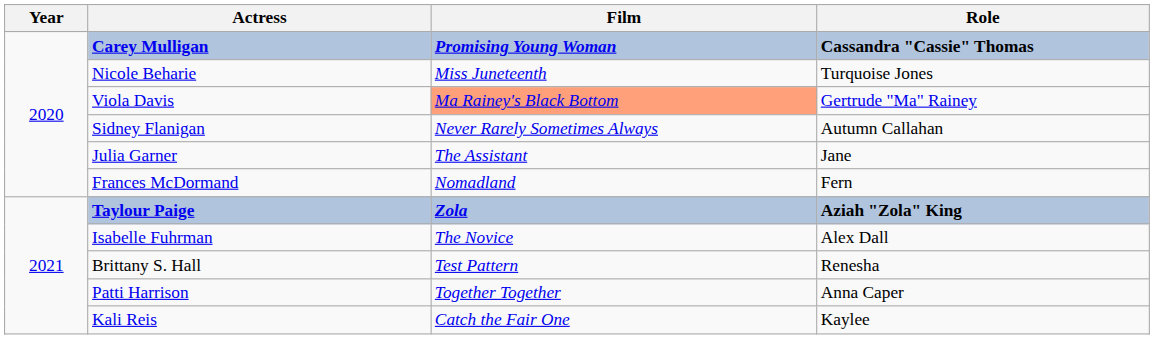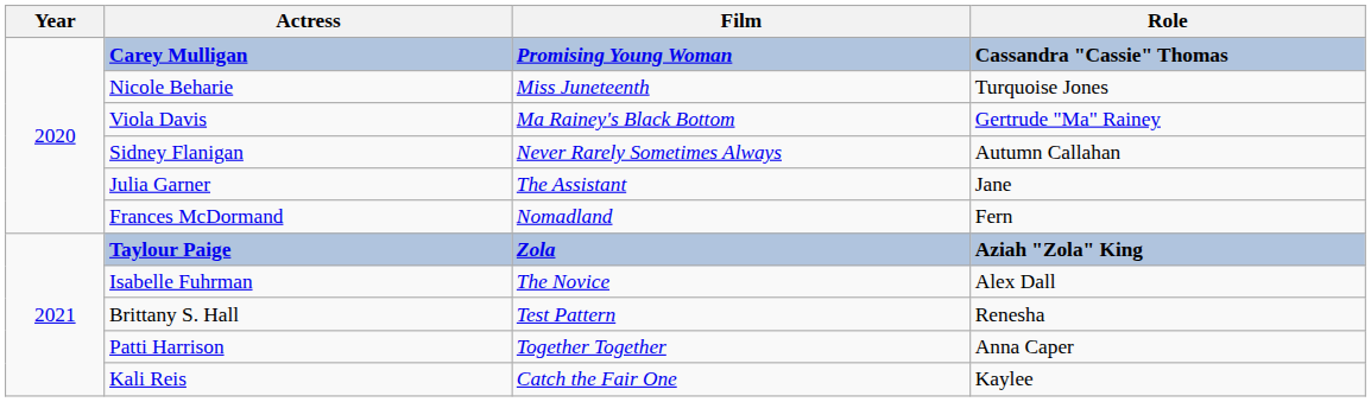Viola Davis | Film: lightsalmon background -> no background
